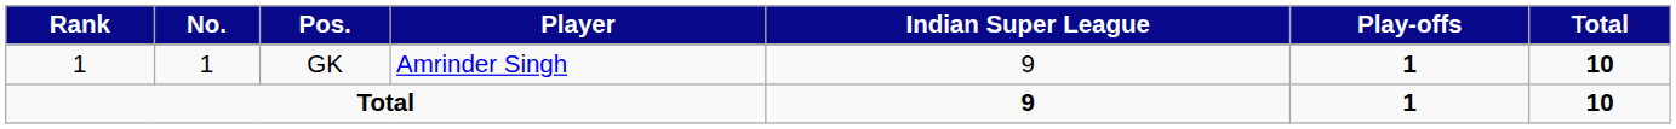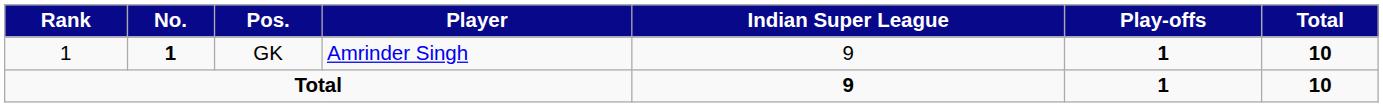row 2 | No.: normal -> bold
